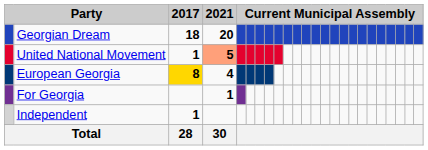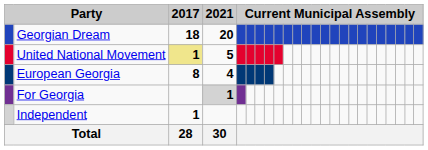United National Movement | 2017: no background -> khaki background
United National Movement | 2021: lightsalmon background -> no background
European Georgia | 2017: gold background -> no background
For Georgia | 2021: no background -> lightgrey background
